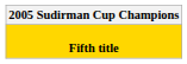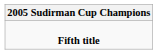row 2 | column 1: gold background -> no background
